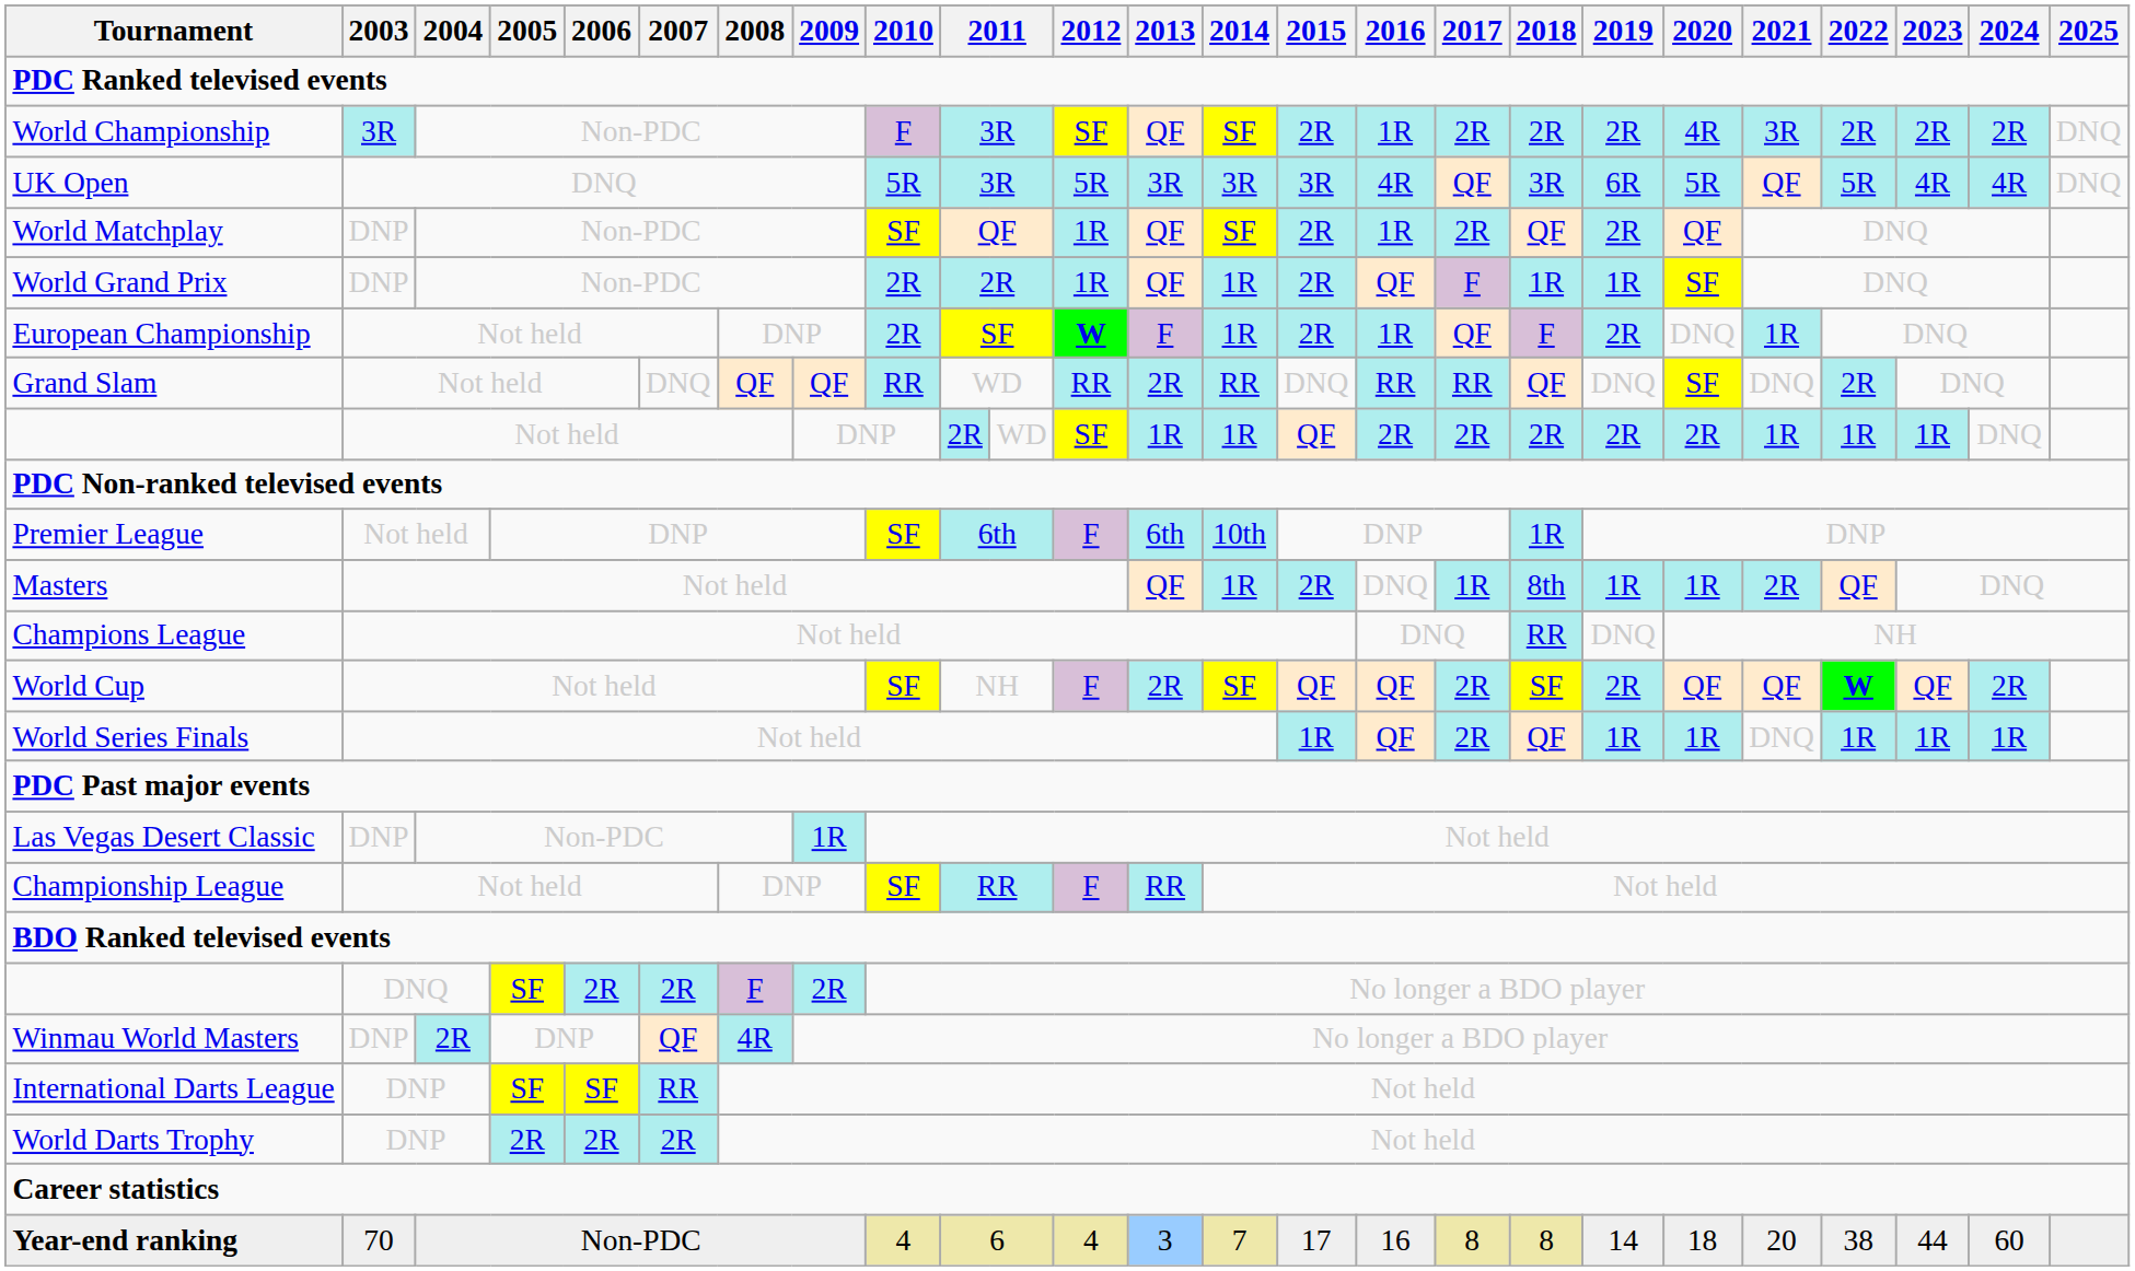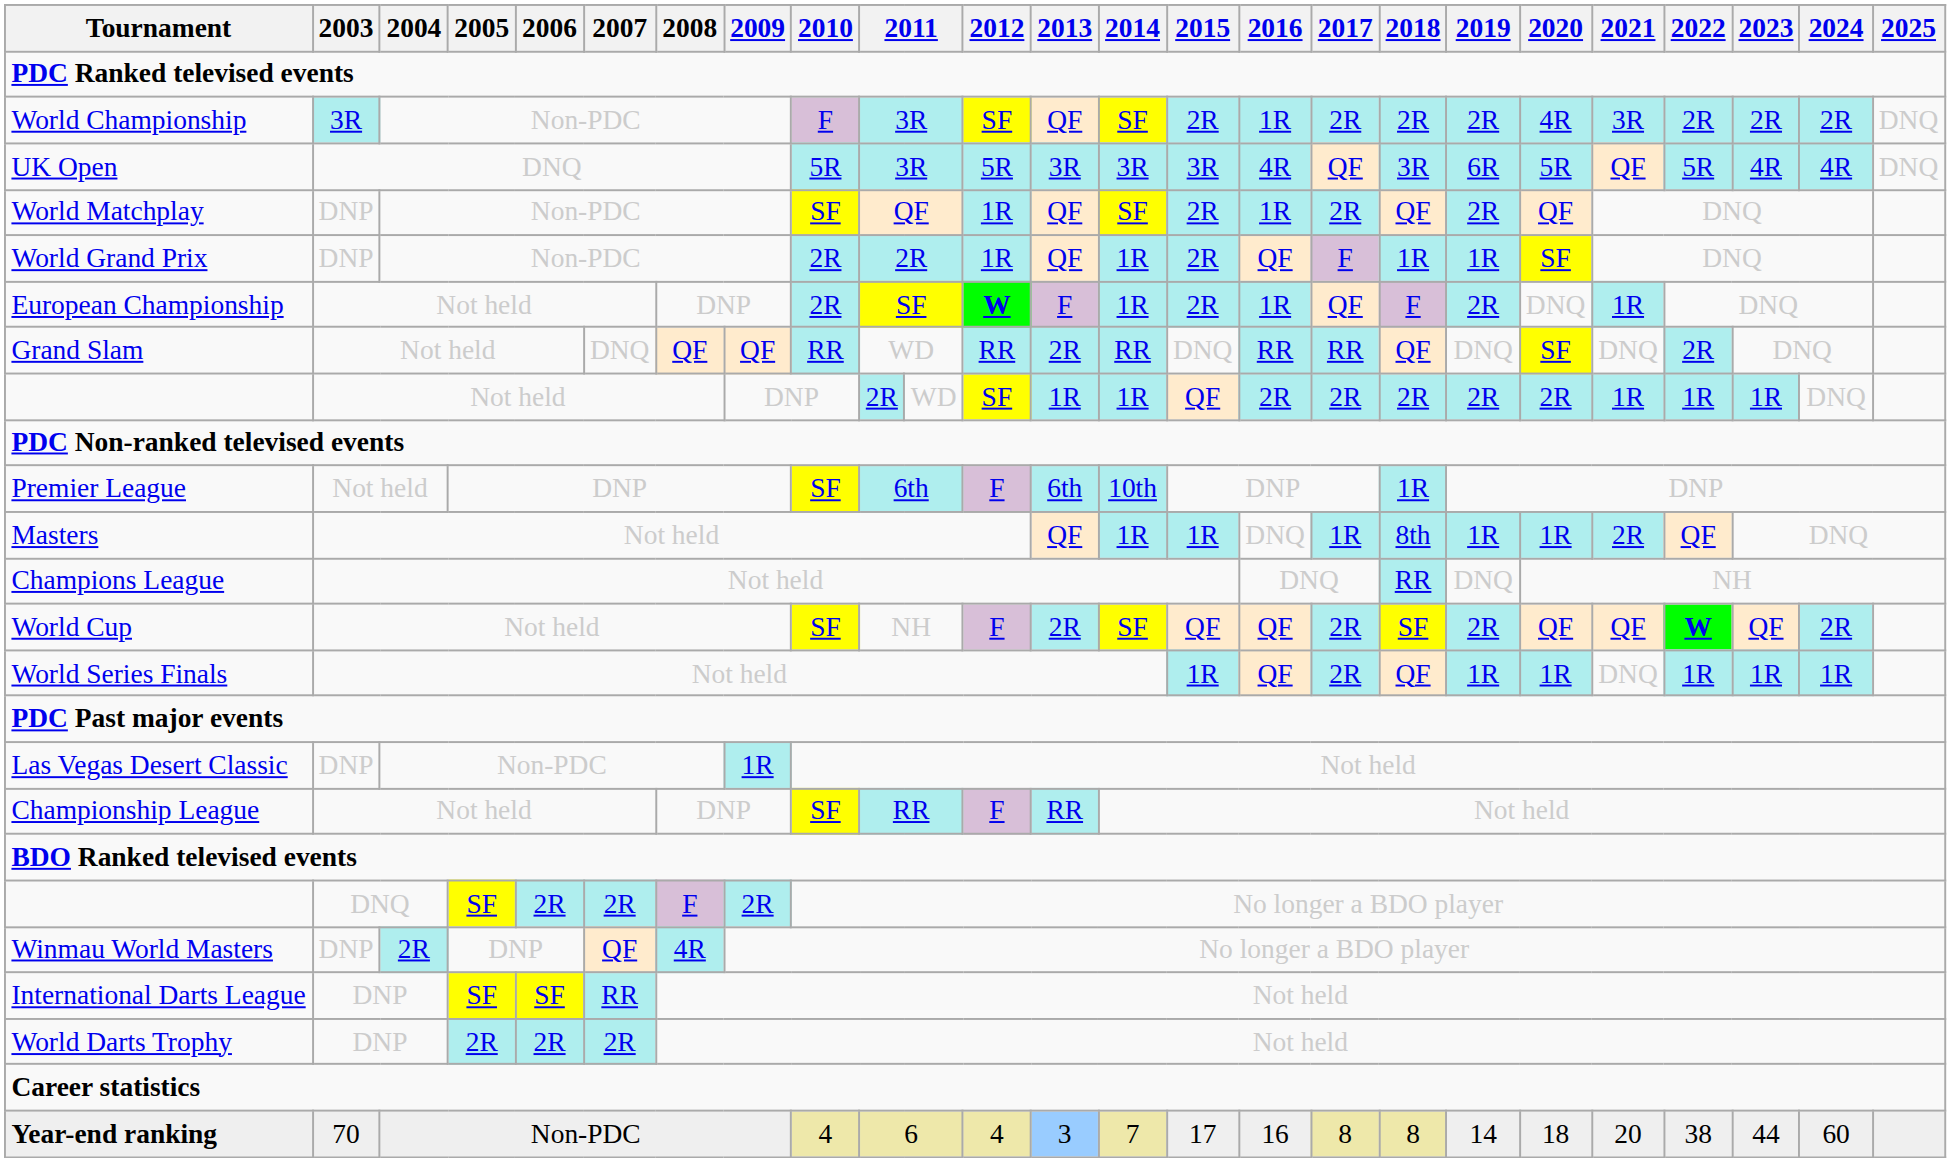Masters | 2015: 2R -> 1R
